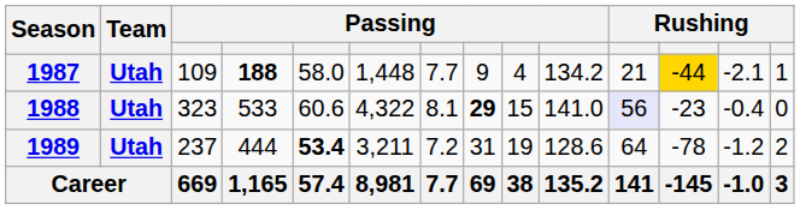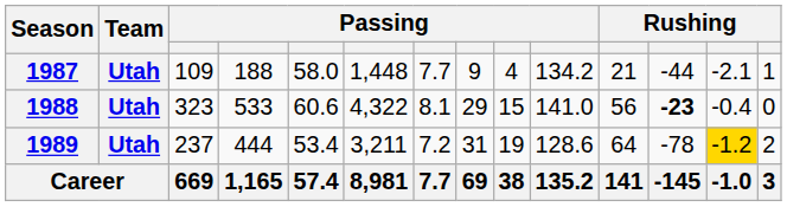1987 | column 4: bold -> normal
1987 | column 12: gold background -> no background
1988 | column 8: bold -> normal
1988 | column 11: lavender background -> no background
1988 | column 12: normal -> bold
1989 | column 5: bold -> normal
1989 | column 13: no background -> gold background
